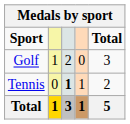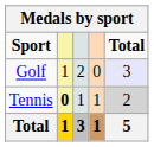Golf | Total: no background -> lavender background
Tennis | column 2: normal -> bold
Tennis | column 3: bold -> normal
Tennis | Total: no background -> lightgrey background
